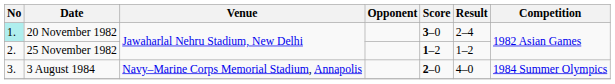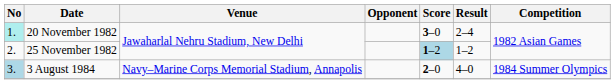25 November 1982 | Score: no background -> lightblue background
3 August 1984 | No: no background -> lightblue background
